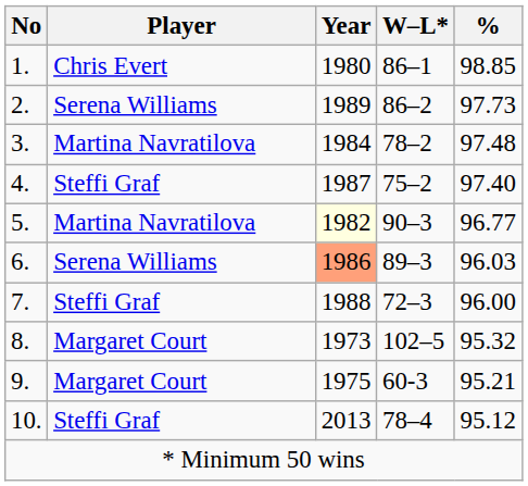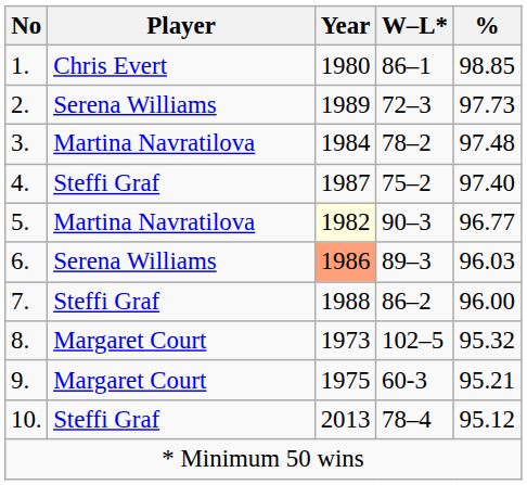2. | W–L*: 86–2 -> 72–3
7. | W–L*: 72–3 -> 86–2
